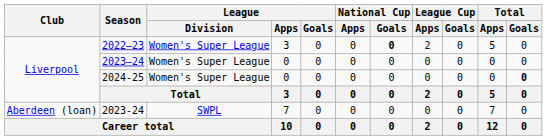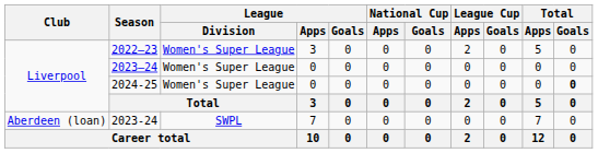2022–23 | National Cup / Goals: bold -> normal
